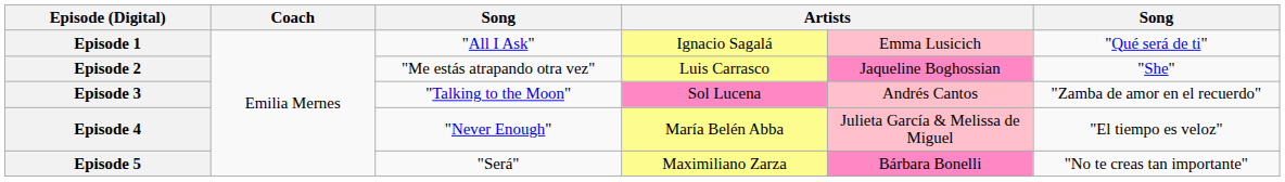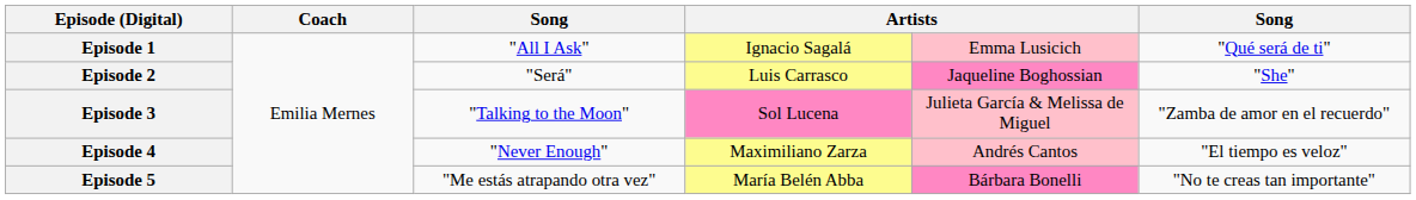Episode 2 | column 3: "Me estás atrapando otra vez" -> "Será"
Episode 3 | column 5: Andrés Cantos -> Julieta García & Melissa de Miguel
Episode 4 | column 4: María Belén Abba -> Maximiliano Zarza
Episode 4 | column 5: Julieta García & Melissa de Miguel -> Andrés Cantos
Episode 5 | column 3: "Será" -> "Me estás atrapando otra vez"
Episode 5 | column 4: Maximiliano Zarza -> María Belén Abba
